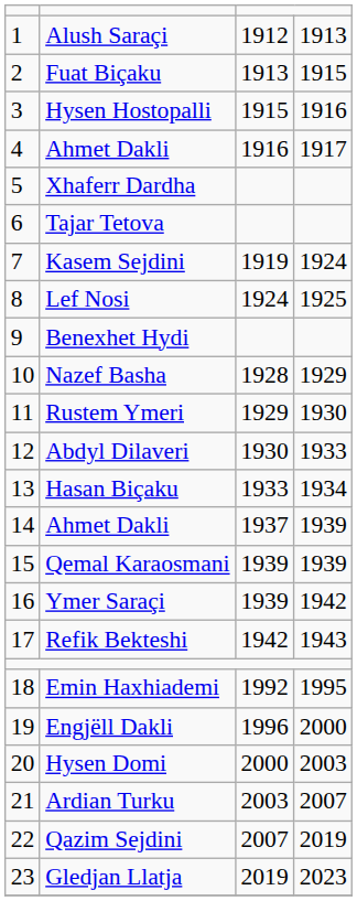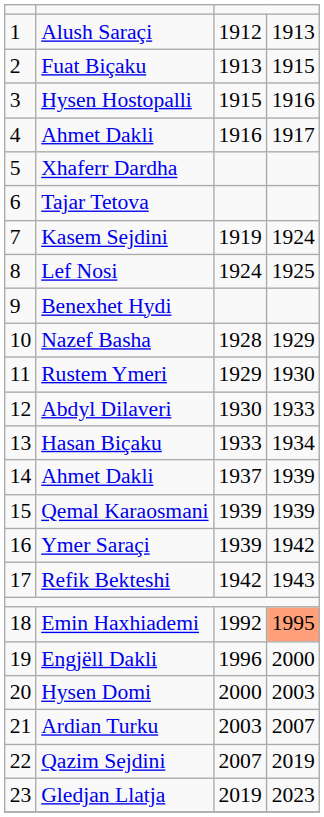Emin Haxhiademi | column 4: no background -> lightsalmon background
